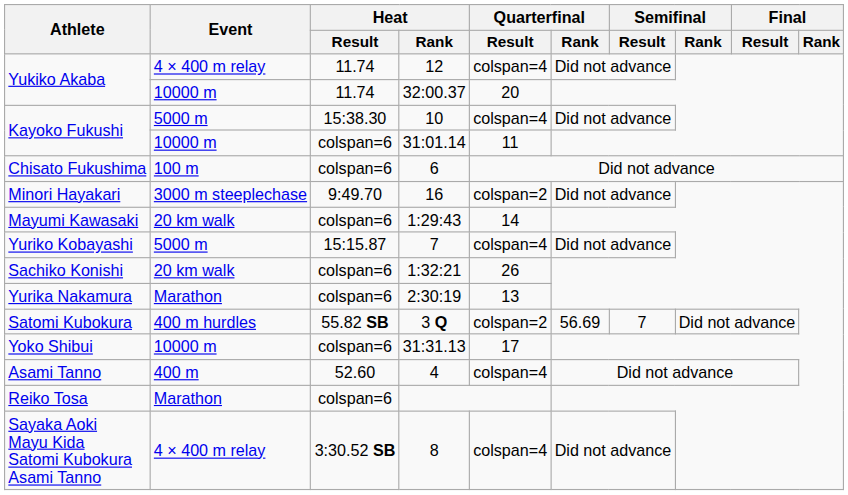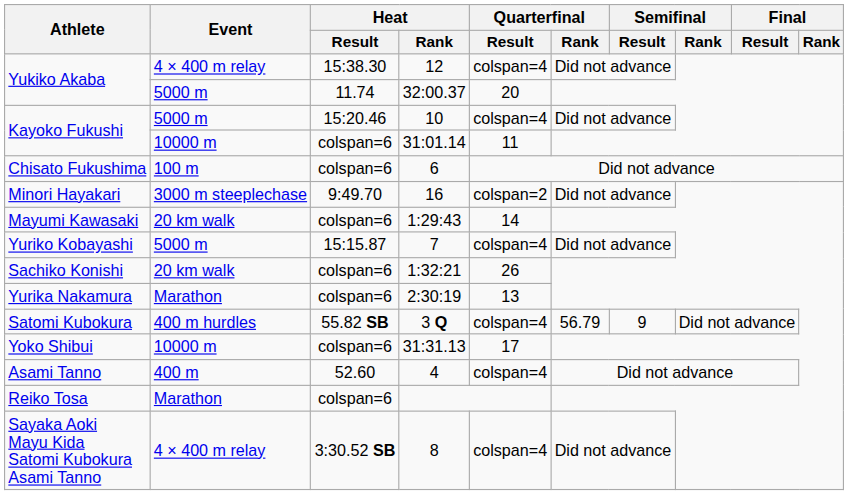12 | Heat / Result: 11.74 -> 15:38.30
32:00.37 | Event: 10000 m -> 5000 m
10 | Heat / Result: 15:38.30 -> 15:20.46
3 Q | Quarterfinal / Result: colspan=2 -> colspan=4
3 Q | Quarterfinal / Rank: 56.69 -> 56.79
3 Q | Semifinal / Result: 7 -> 9
